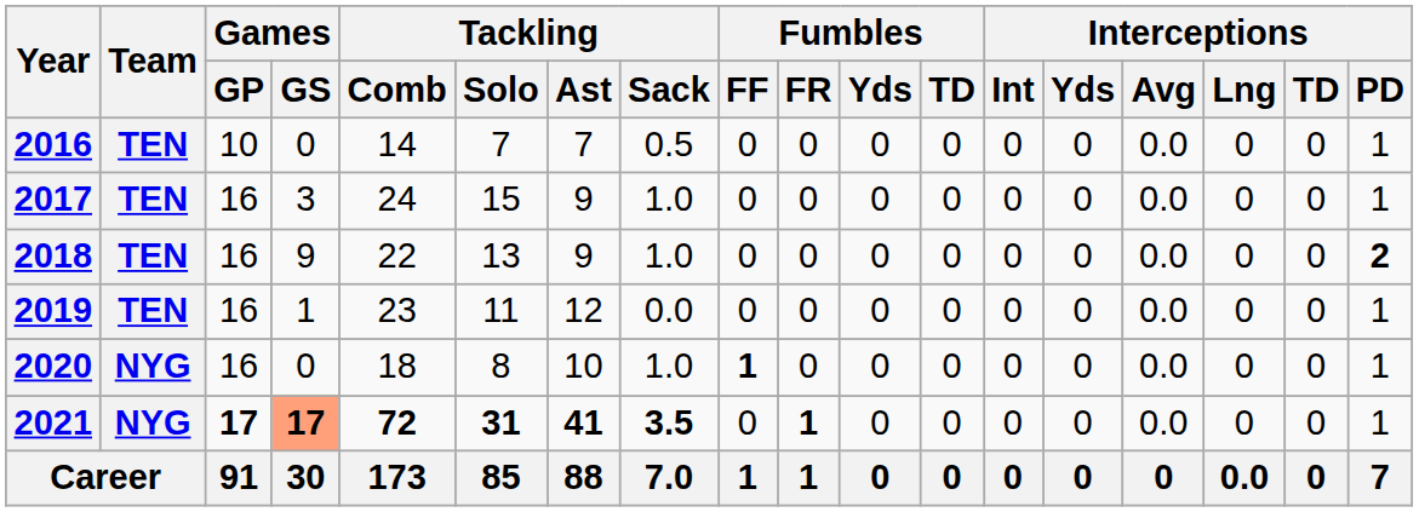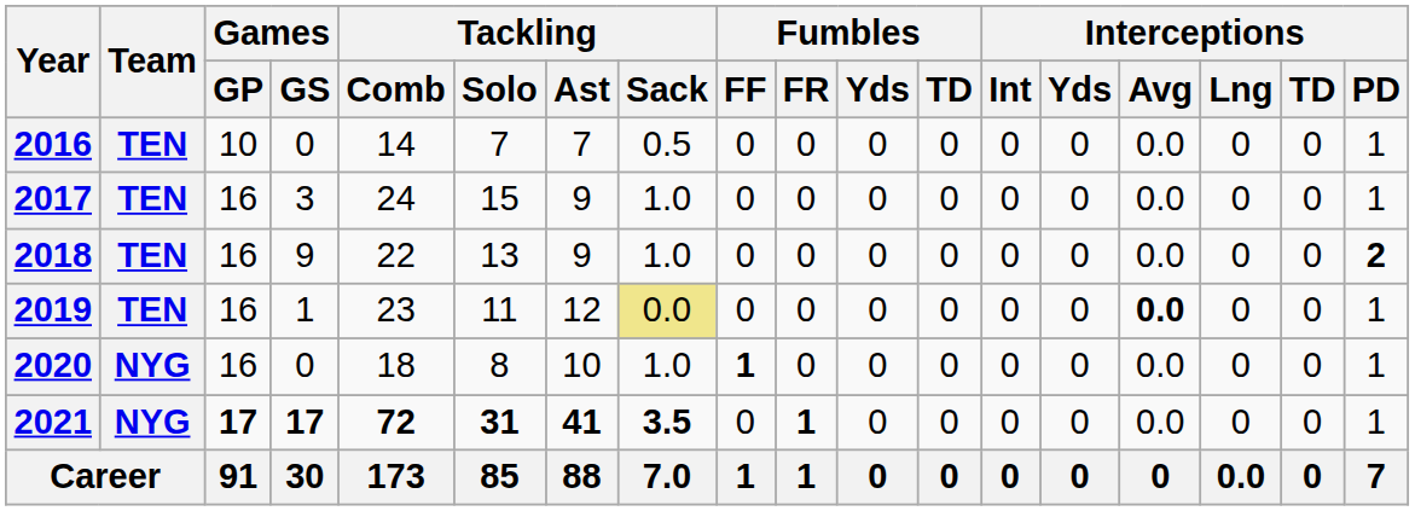2019 | Tackling / Sack: no background -> khaki background
2019 | Interceptions / Avg: normal -> bold
2021 | Games / GS: lightsalmon background -> no background
